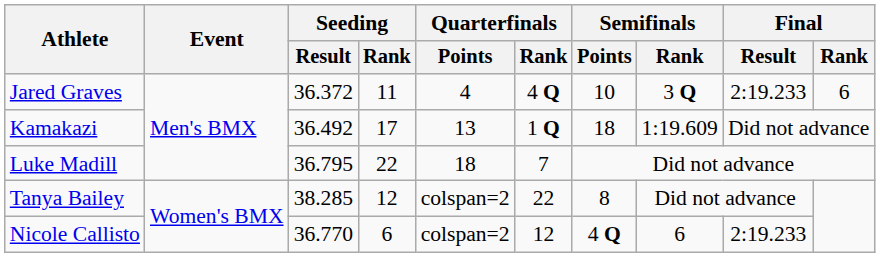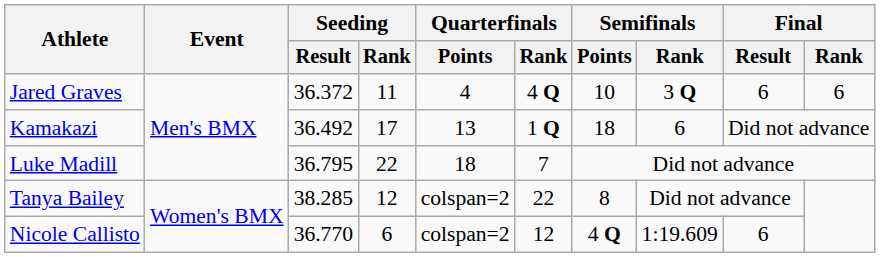Jared Graves | Final / Result: 2:19.233 -> 6
Kamakazi | Semifinals / Rank: 1:19.609 -> 6
Nicole Callisto | Semifinals / Rank: 6 -> 1:19.609
Nicole Callisto | Final / Result: 2:19.233 -> 6
